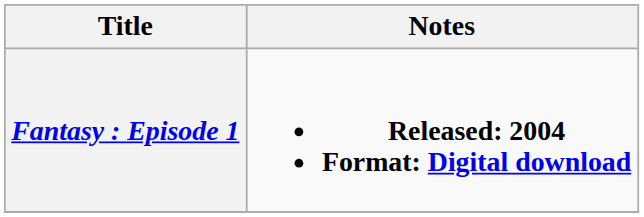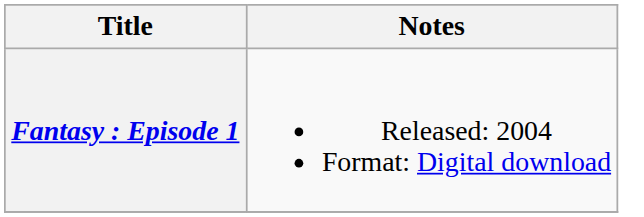Fantasy : Episode 1 | Notes: bold -> normal
